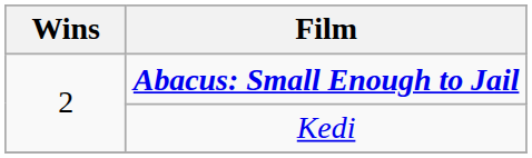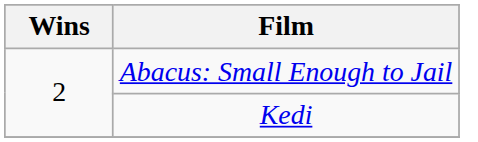Abacus: Small Enough to Jail | Film: bold -> normal
